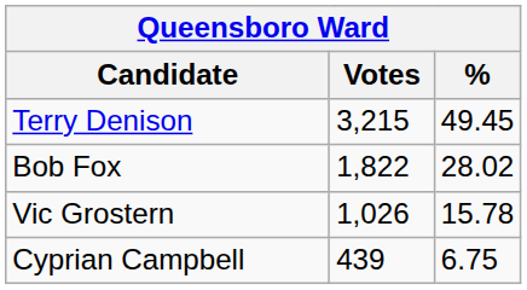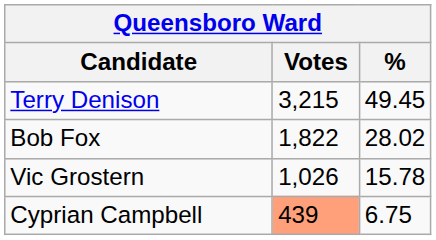Cyprian Campbell | Votes: no background -> lightsalmon background
